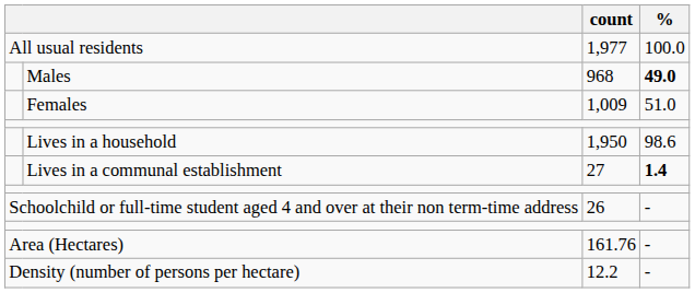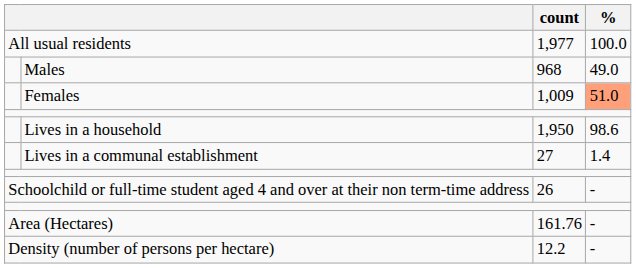Males | %: bold -> normal
Females | %: no background -> lightsalmon background
Lives in a communal establishment | %: bold -> normal
